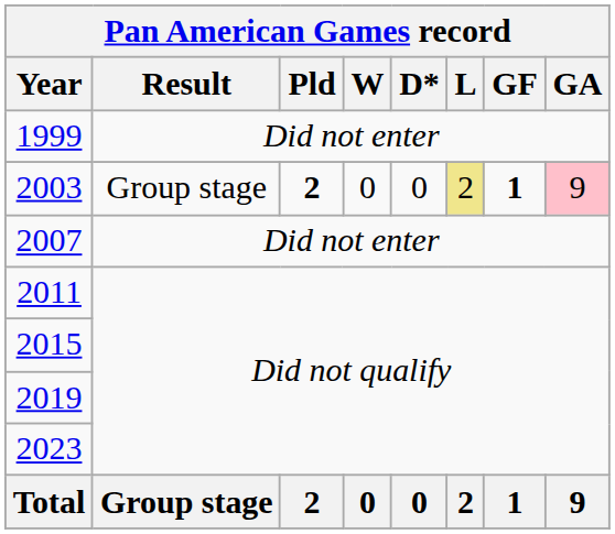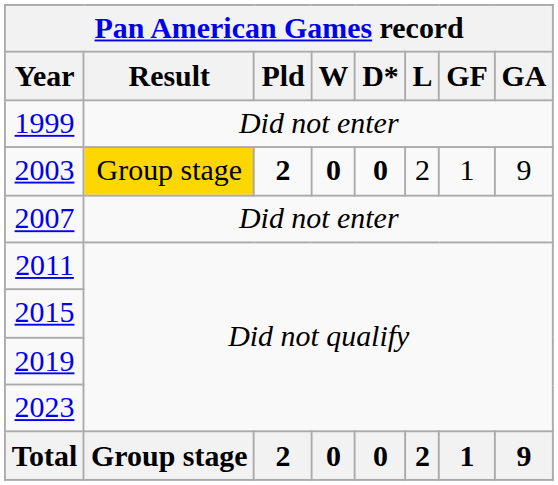2003 | Result: no background -> gold background
2003 | W: normal -> bold
2003 | D*: normal -> bold
2003 | L: khaki background -> no background
2003 | GF: bold -> normal
2003 | GA: pink background -> no background
